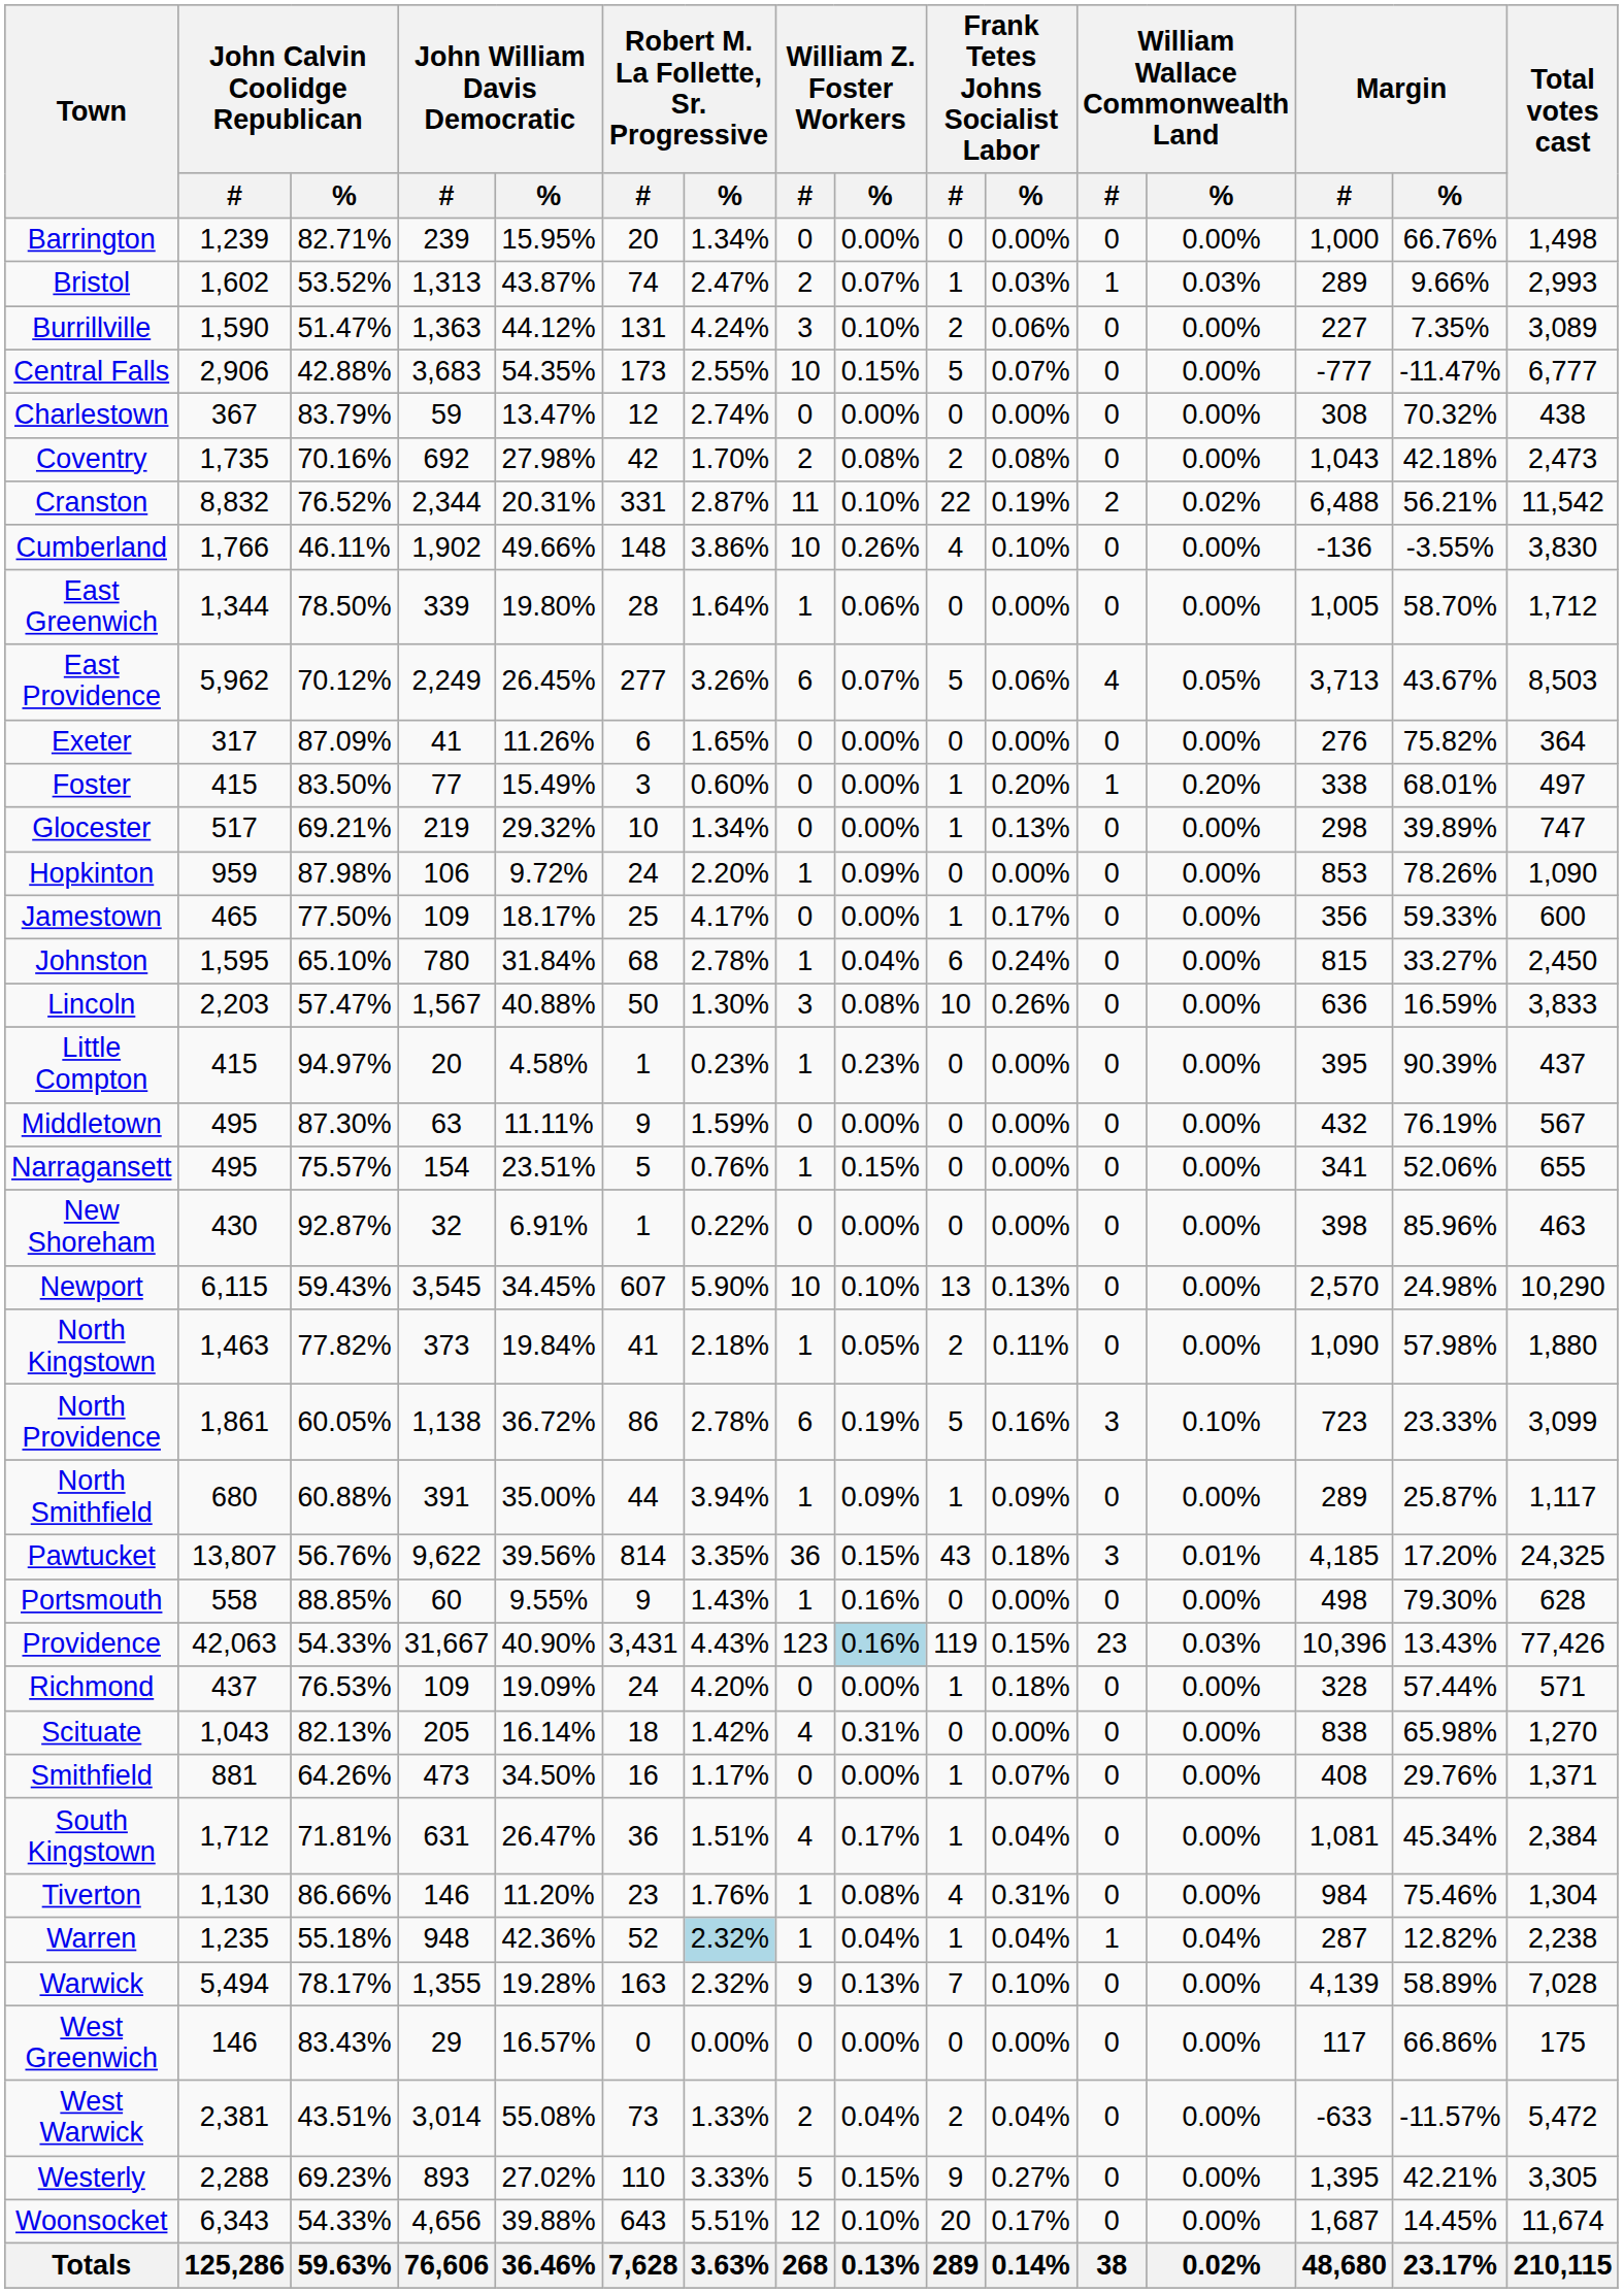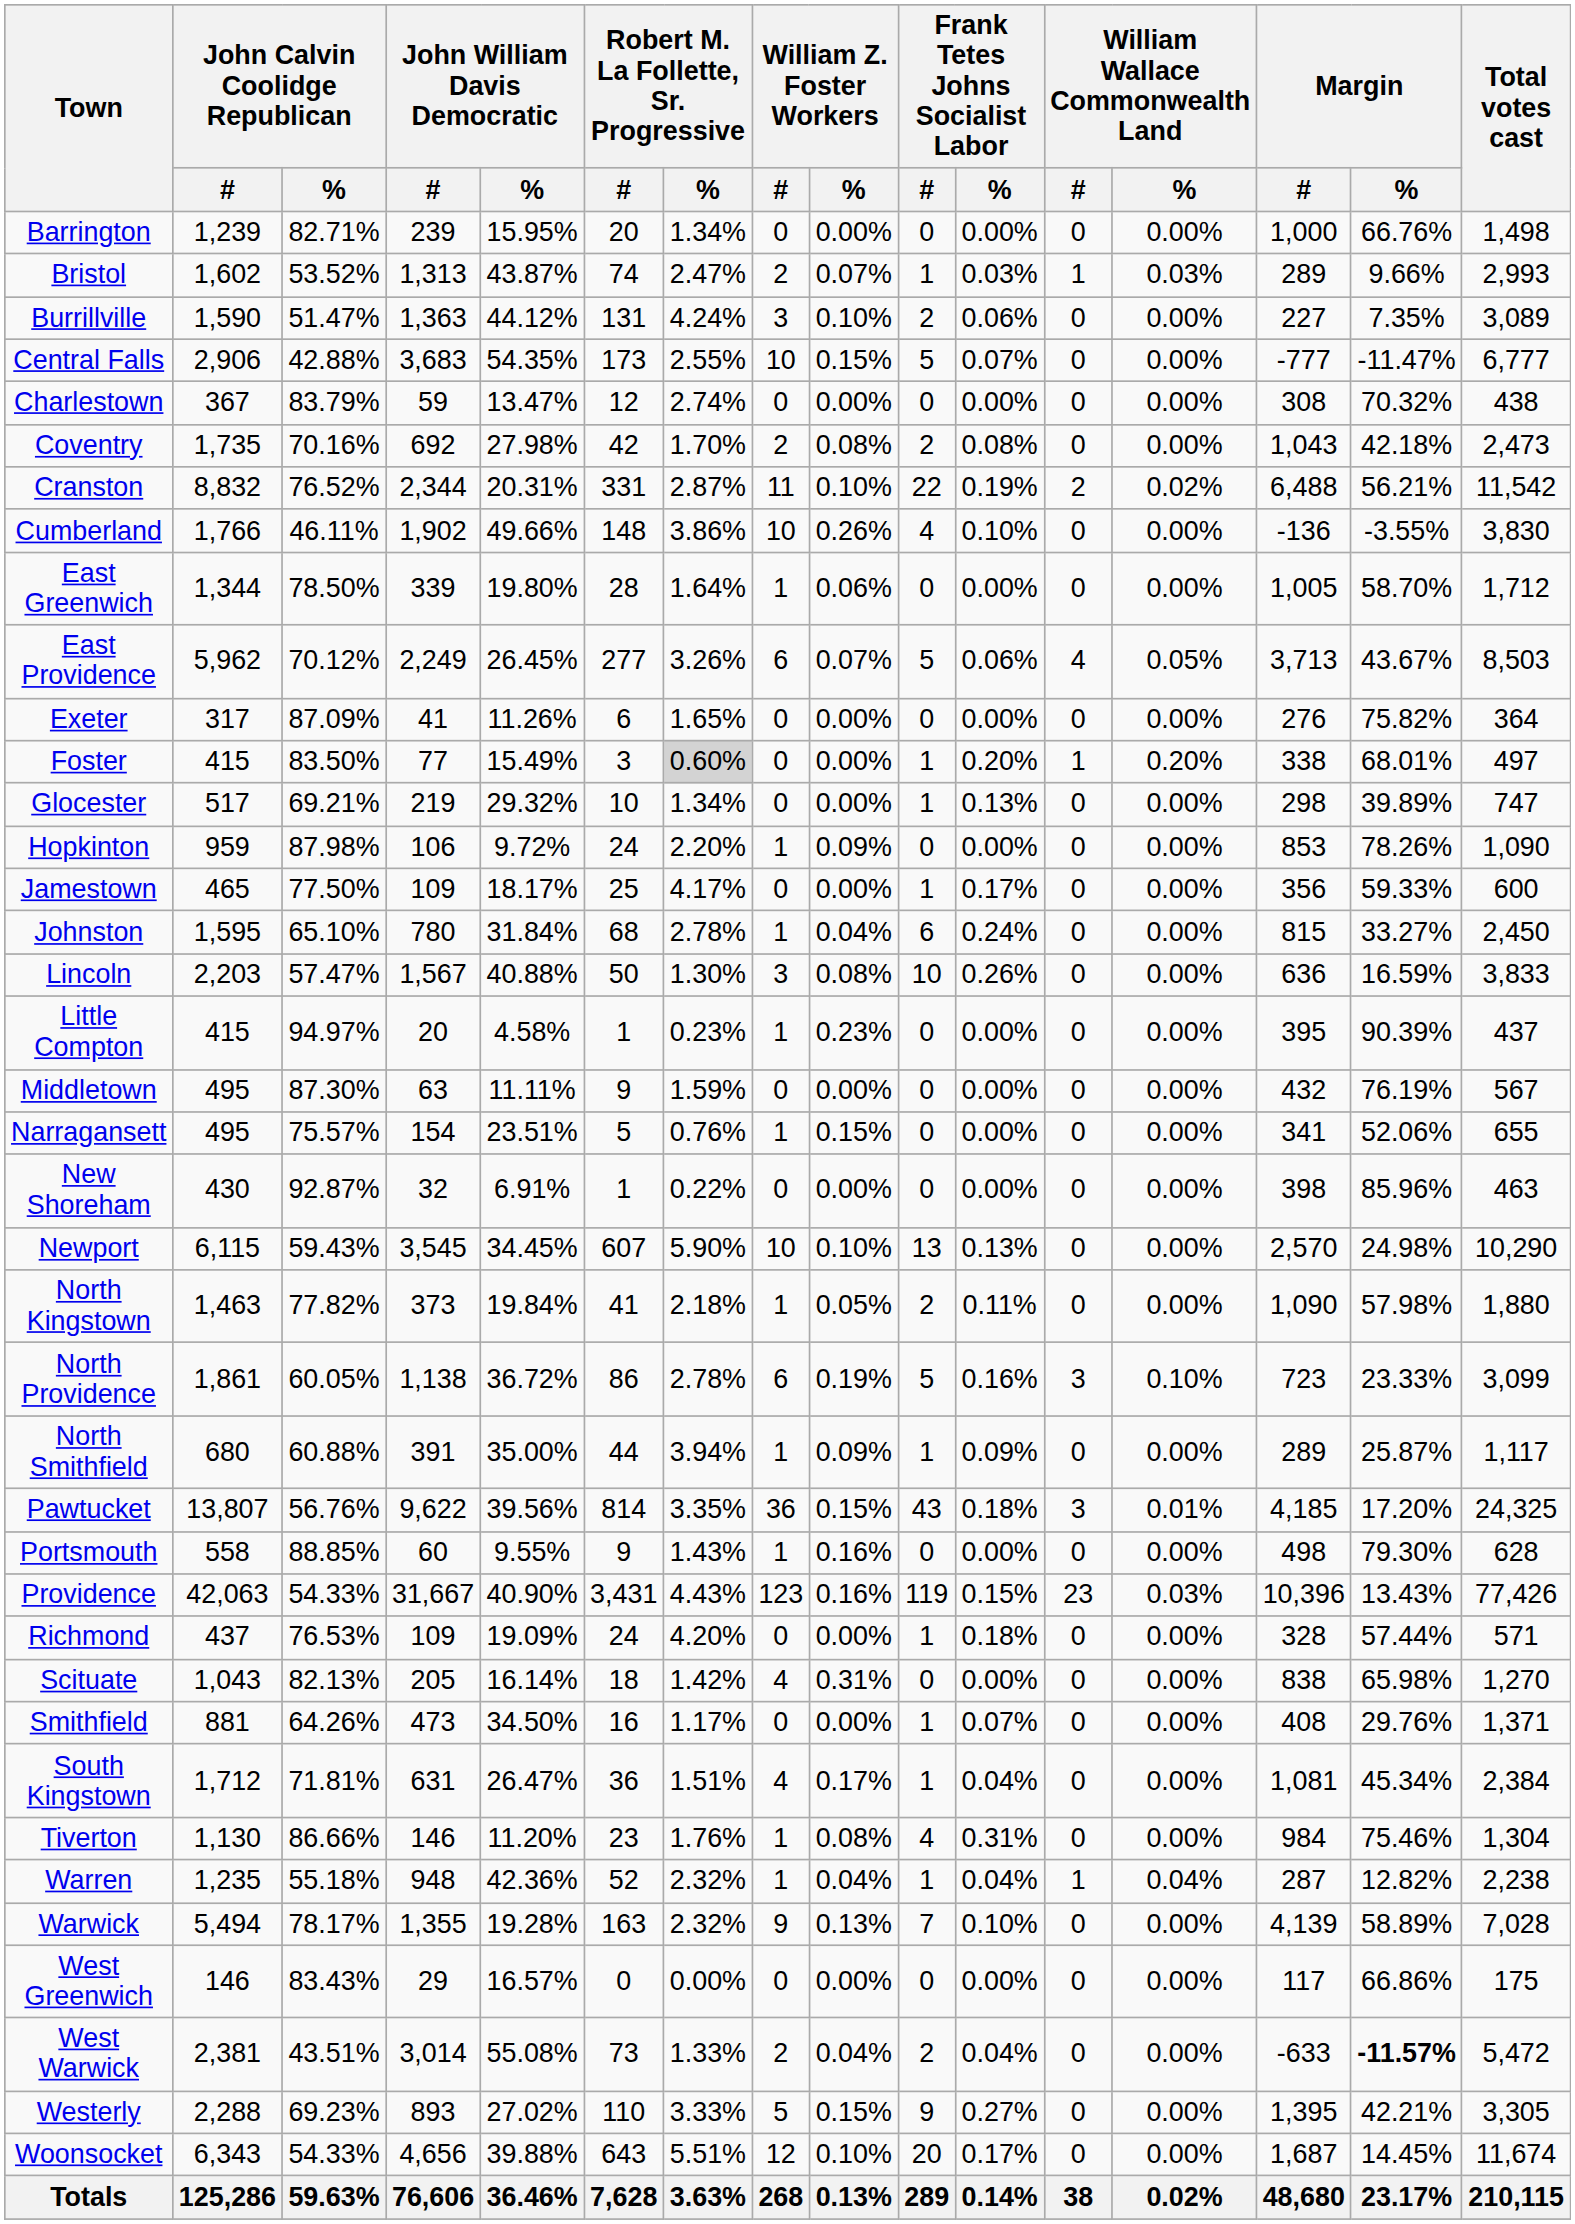Foster | Robert M. La Follette, Sr. Progressive / %: no background -> lightgrey background
Providence | William Z. Foster Workers / %: lightblue background -> no background
Warren | Robert M. La Follette, Sr. Progressive / %: lightblue background -> no background
West Warwick | Margin / %: normal -> bold
